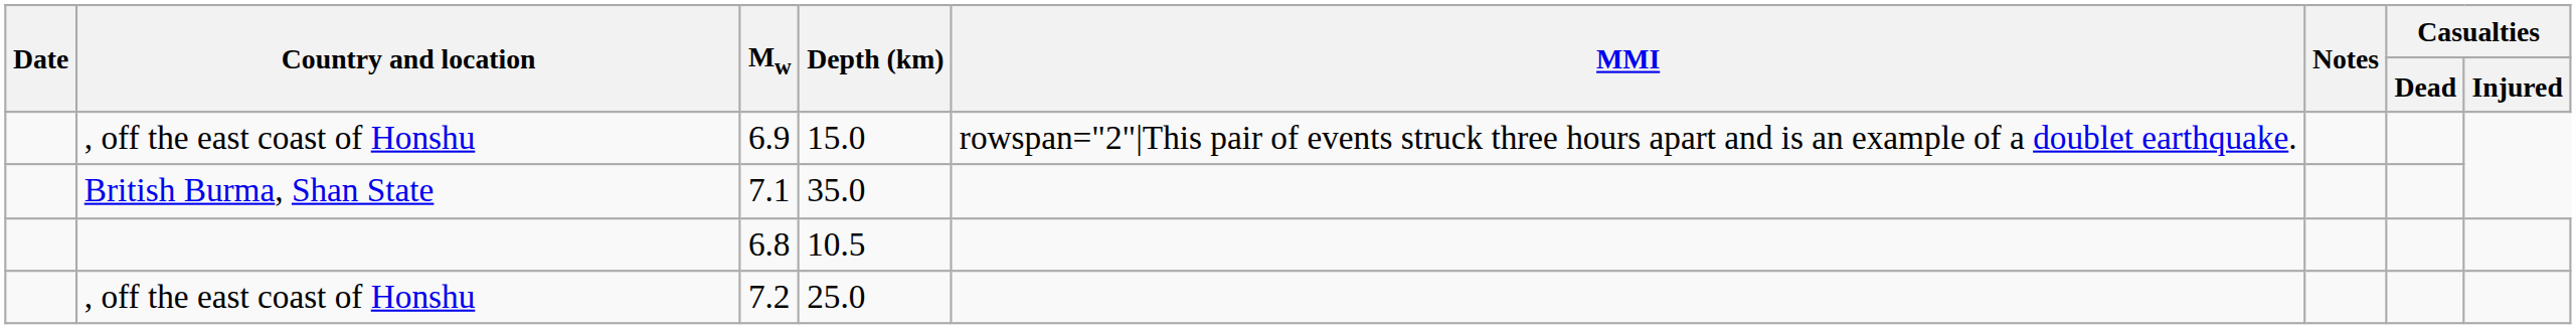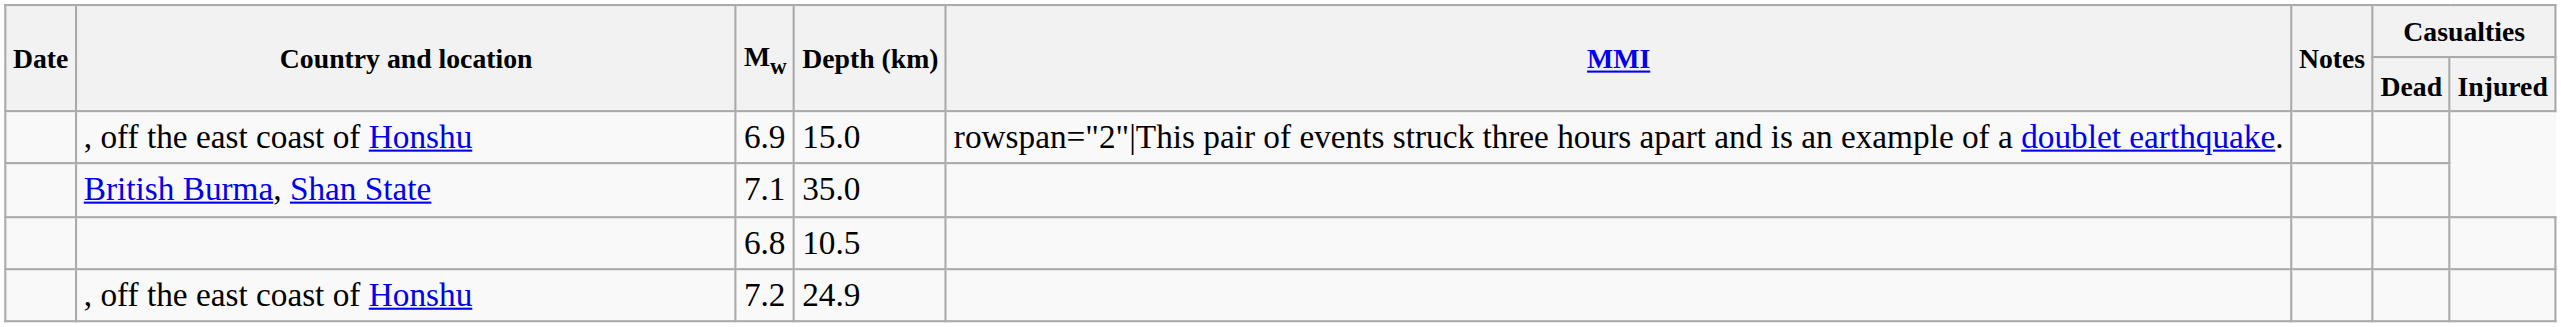7.2 | Depth (km): 25.0 -> 24.9
